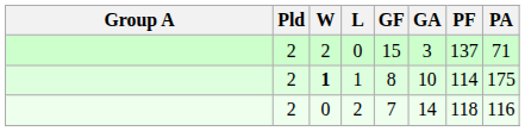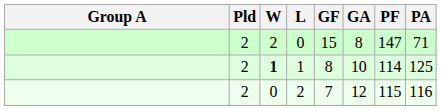row 2 | GA: 3 -> 8
row 2 | PF: 137 -> 147
row 3 | PA: 175 -> 125
row 4 | GA: 14 -> 12
row 4 | PF: 118 -> 115
